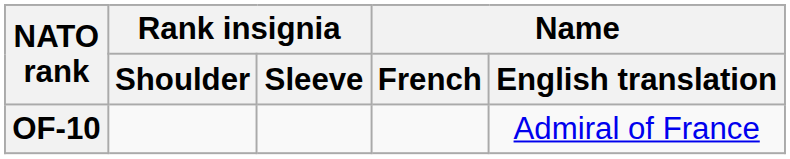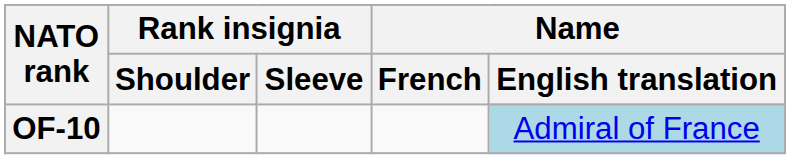OF-10 | Name / English translation: no background -> lightblue background
